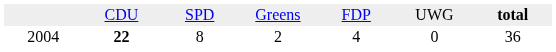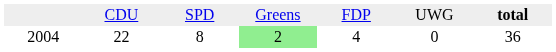2004 | column 2: bold -> normal
2004 | column 4: no background -> lightgreen background
